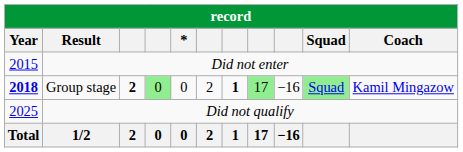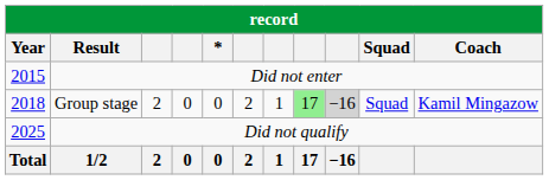Group stage | Year: bold -> normal
Group stage | column 3: bold -> normal
Group stage | column 4: lightgreen background -> no background
Group stage | column 7: bold -> normal
Group stage | column 9: no background -> lightgrey background
Group stage | Squad: lightgreen background -> no background
